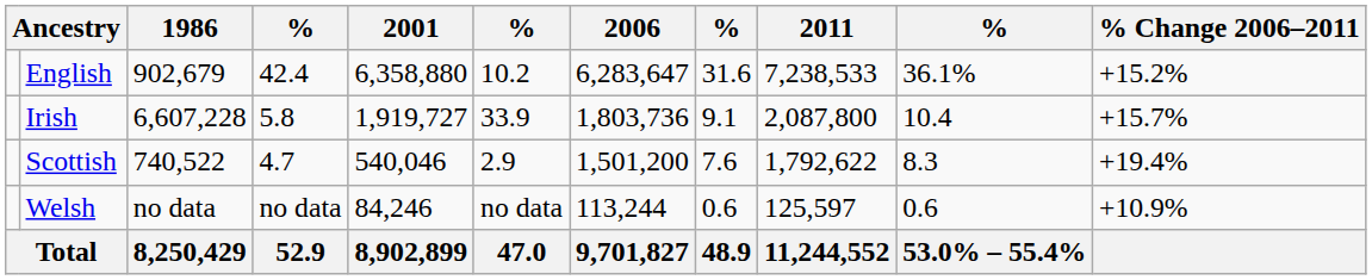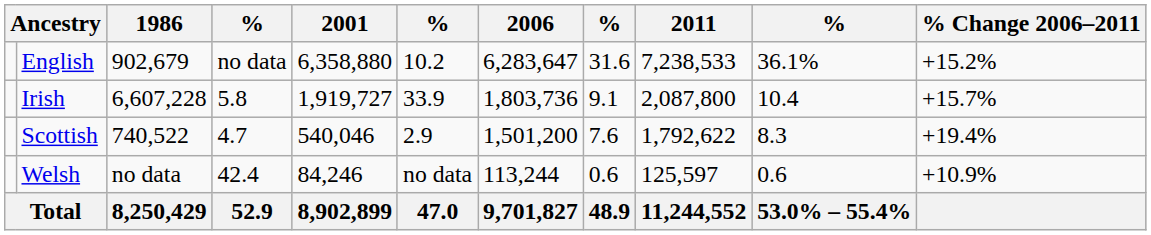English | column 4: 42.4 -> no data
Welsh | column 4: no data -> 42.4
